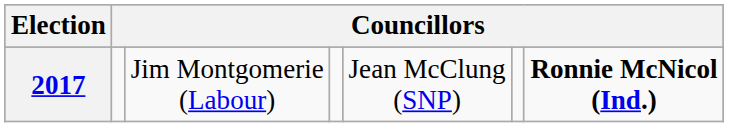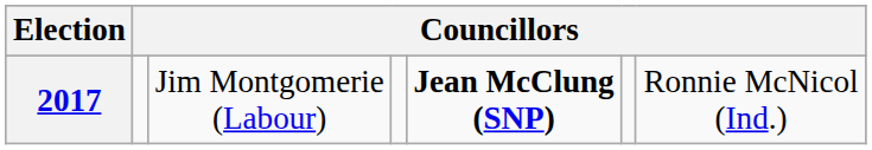2017 | column 5: normal -> bold
2017 | column 7: bold -> normal
